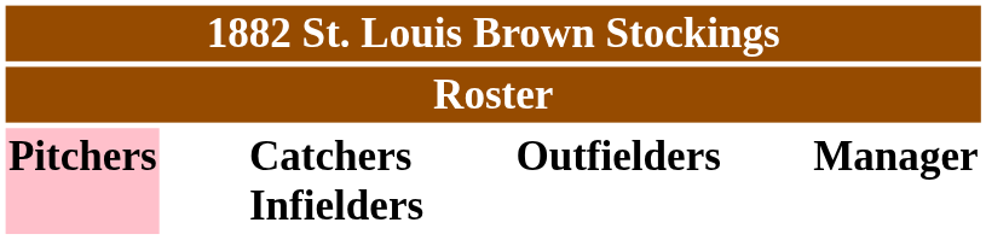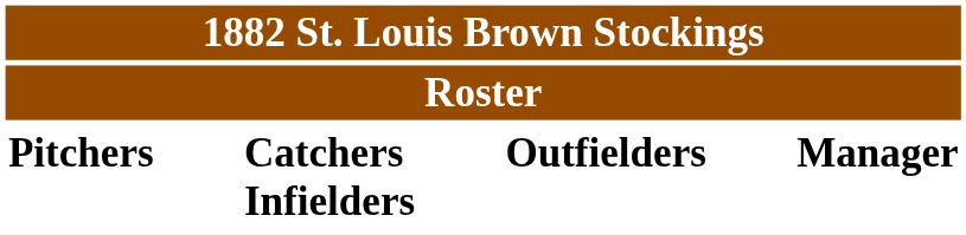Pitchers | column 1: pink background -> no background
